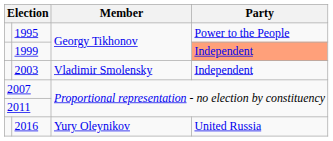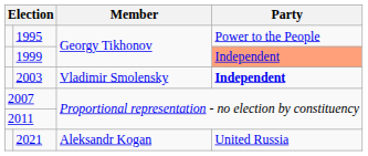2003 | Party: normal -> bold
- row: 2016 | Yury Oleynikov | United Russia
+ row: 2021 | Aleksandr Kogan | United Russia
